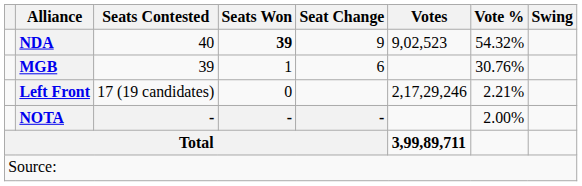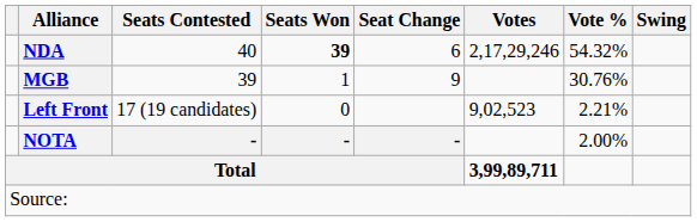NDA | Seat Change: 9 -> 6
NDA | Votes: 9,02,523 -> 2,17,29,246
MGB | Seat Change: 6 -> 9
Left Front | Votes: 2,17,29,246 -> 9,02,523
